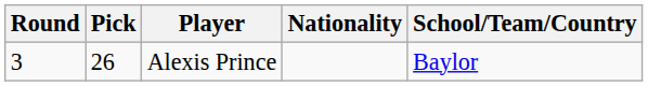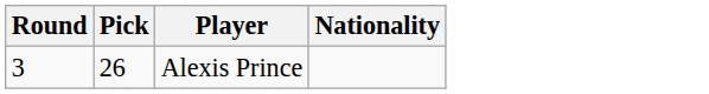- column: School/Team/Country | Baylor
